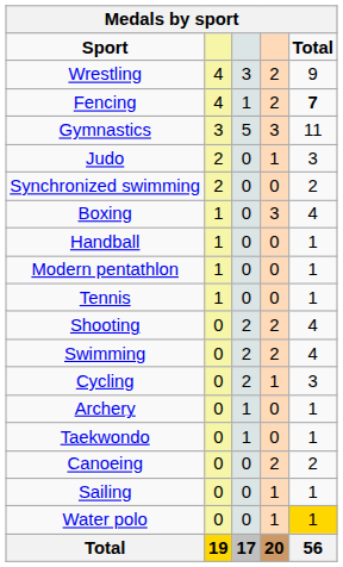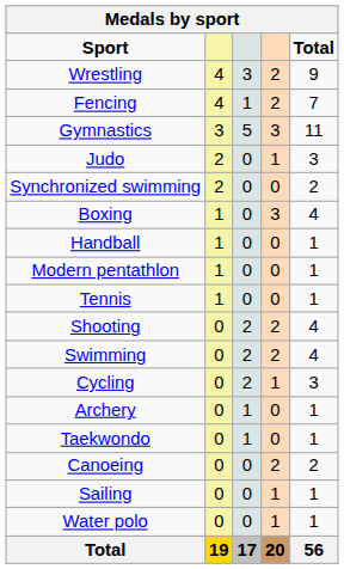Fencing | Total: bold -> normal
Water polo | Total: gold background -> no background
